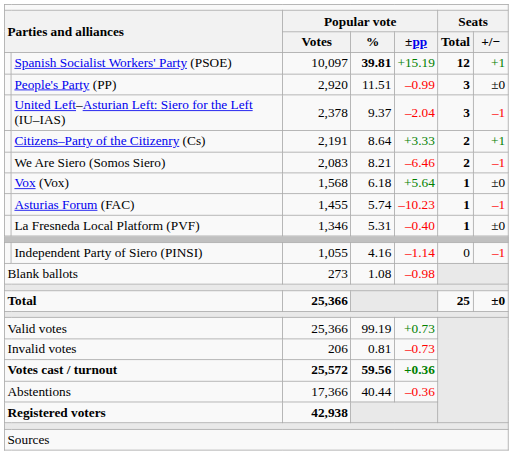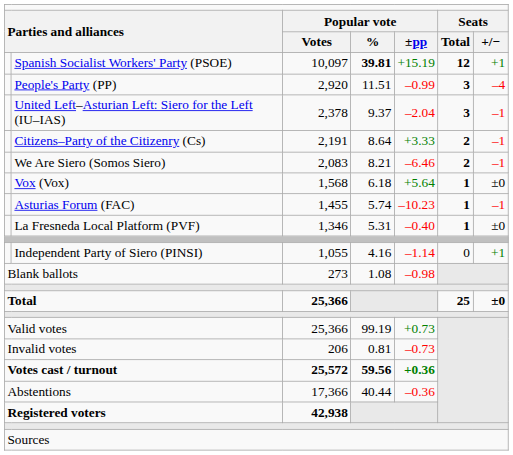People's Party (PP) | column 7: ±0 -> –4
Citizens–Party of the Citizenry (Cs) | column 7: +1 -> –1
Independent Party of Siero (PINSI) | column 7: –1 -> +1
